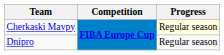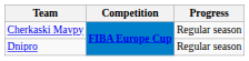Cherkaski Mavpy | Progress: lightyellow background -> no background
